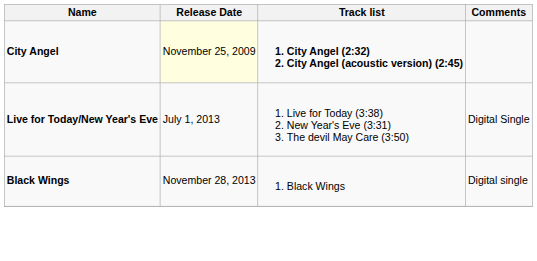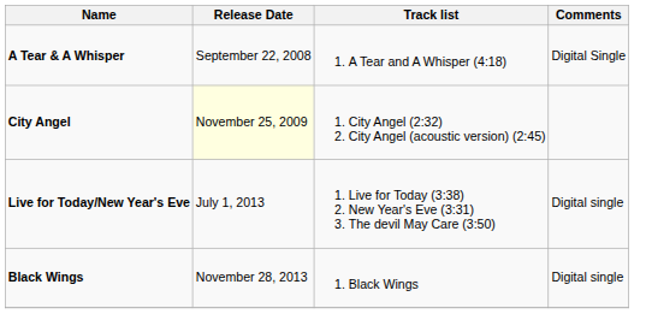+ row: A Tear & A Whisper | September 22, 2008 | A Tear and A Whisper (4:18) | Digital Single
City Angel | Track list: bold -> normal
Live for Today/New Year's Eve | Comments: Digital Single -> Digital single
